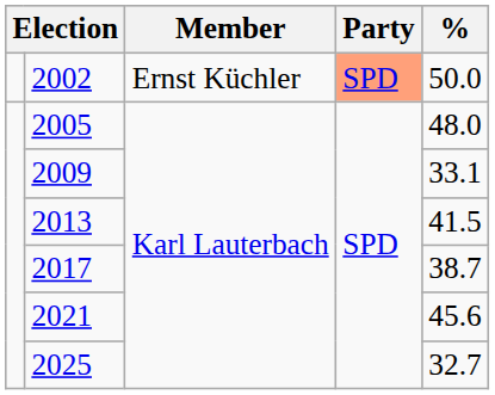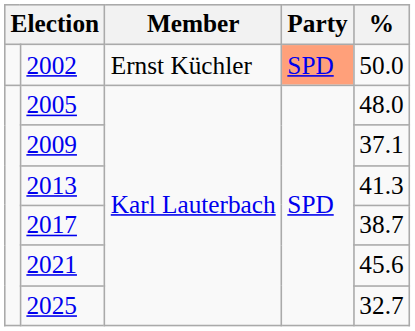2009 | %: 33.1 -> 37.1
2013 | %: 41.5 -> 41.3
